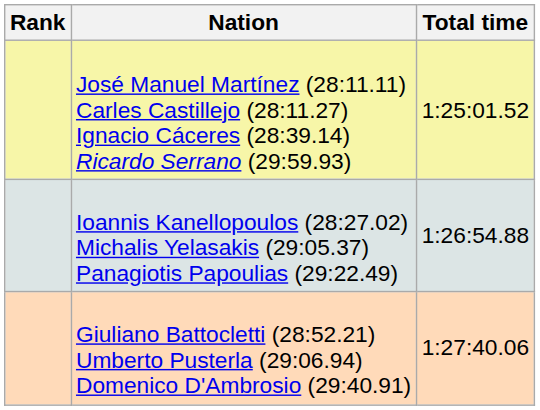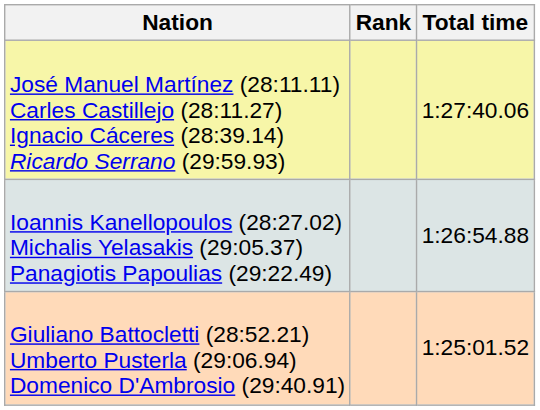columns swapped: Rank <-> Nation
row 2 | Total time: 1:25:01.52 -> 1:27:40.06
row 4 | Total time: 1:27:40.06 -> 1:25:01.52
